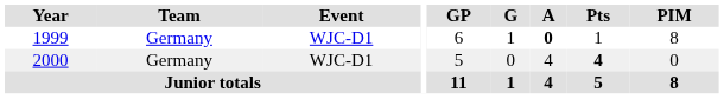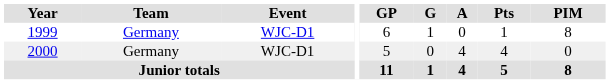1999 | A: bold -> normal
2000 | Pts: bold -> normal
